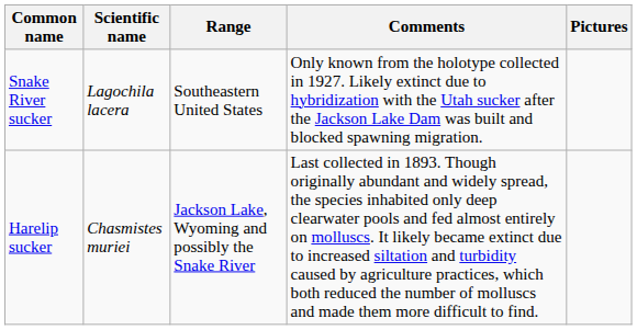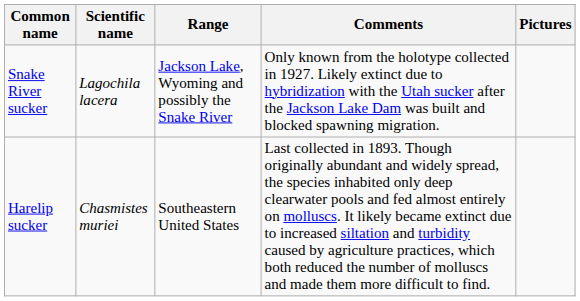Snake River sucker | Range: Southeastern United States -> Jackson Lake, Wyoming and possibly the Snake River
Harelip sucker | Range: Jackson Lake, Wyoming and possibly the Snake River -> Southeastern United States
